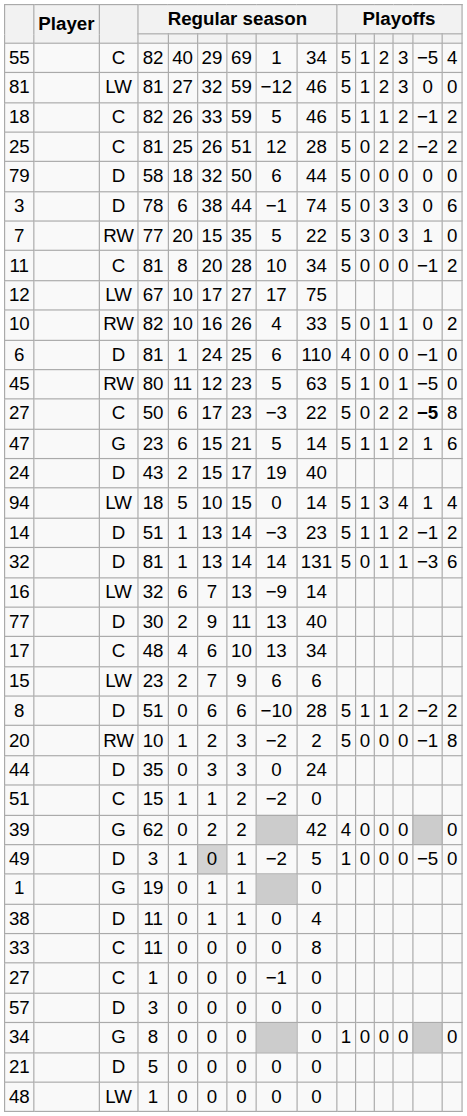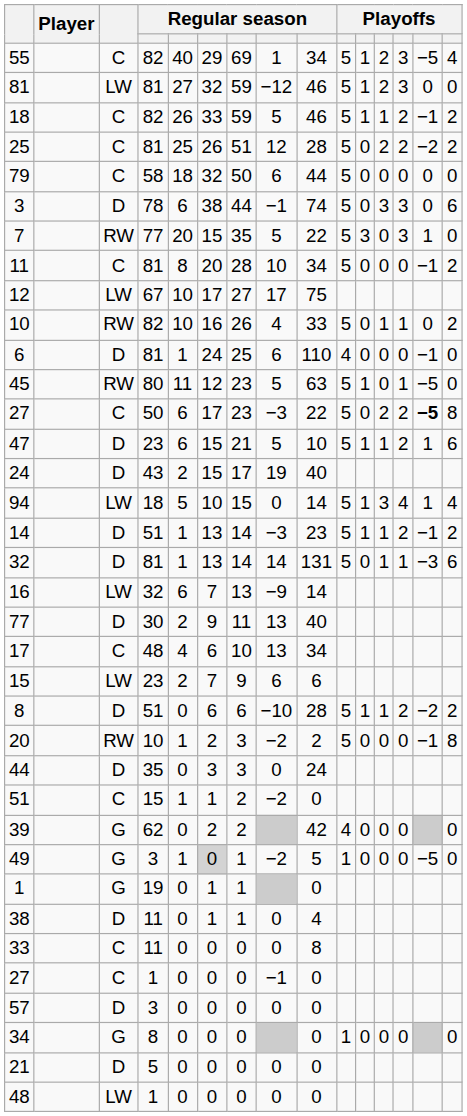79 | column 3: D -> C
47 | column 3: G -> D
47 | column 9: 14 -> 10
49 | column 3: D -> G
